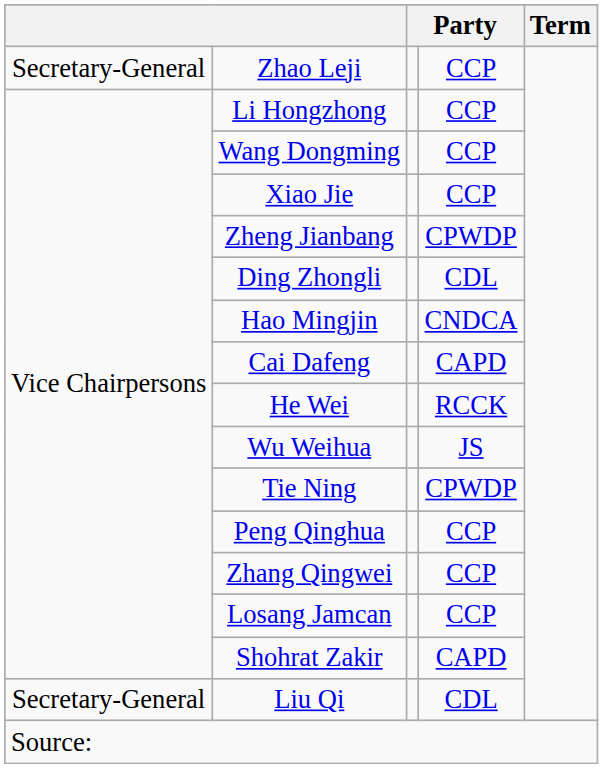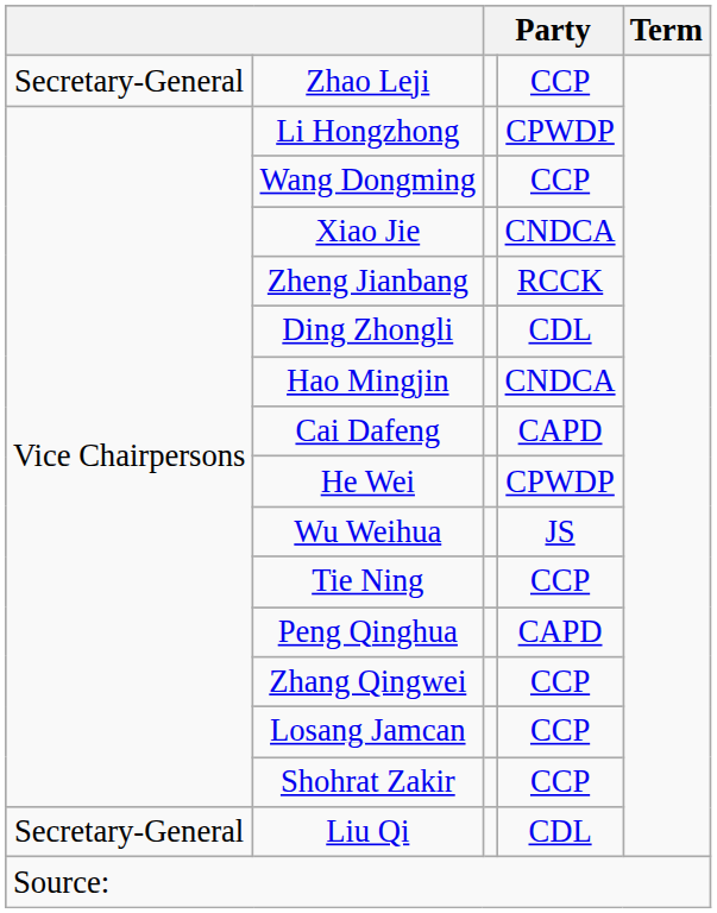Li Hongzhong | column 4: CCP -> CPWDP
Xiao Jie | column 4: CCP -> CNDCA
Zheng Jianbang | column 4: CPWDP -> RCCK
He Wei | column 4: RCCK -> CPWDP
Tie Ning | column 4: CPWDP -> CCP
Peng Qinghua | column 4: CCP -> CAPD
Shohrat Zakir | column 4: CAPD -> CCP
